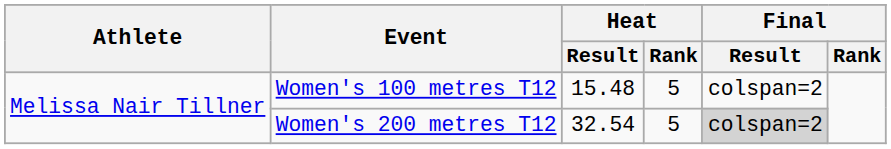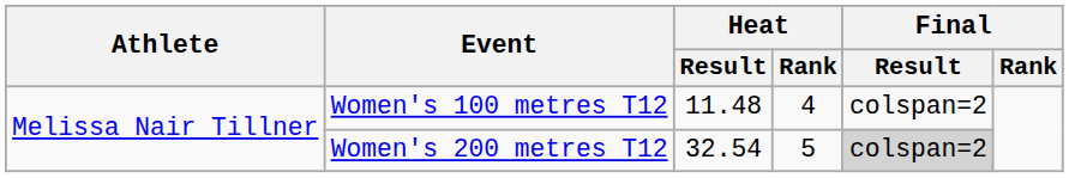Women's 100 metres T12 | Heat / Result: 15.48 -> 11.48
Women's 100 metres T12 | Heat / Rank: 5 -> 4
